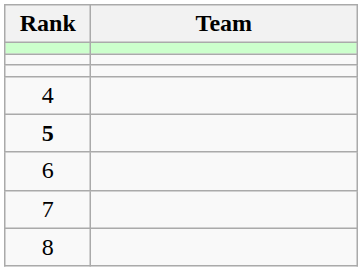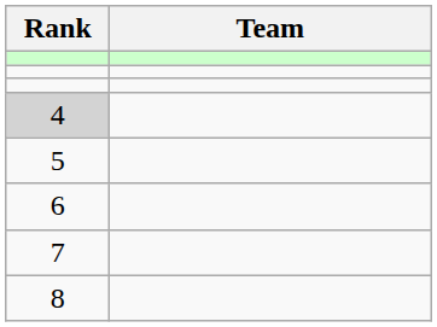row 5 | Rank: no background -> lightgrey background
row 6 | Rank: bold -> normal
